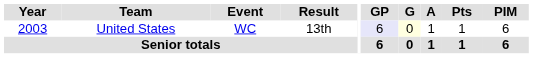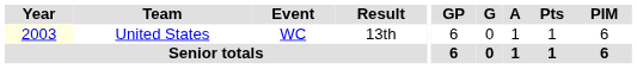United States | Year: no background -> lightyellow background
United States | GP: lavender background -> no background
United States | G: lightyellow background -> no background
